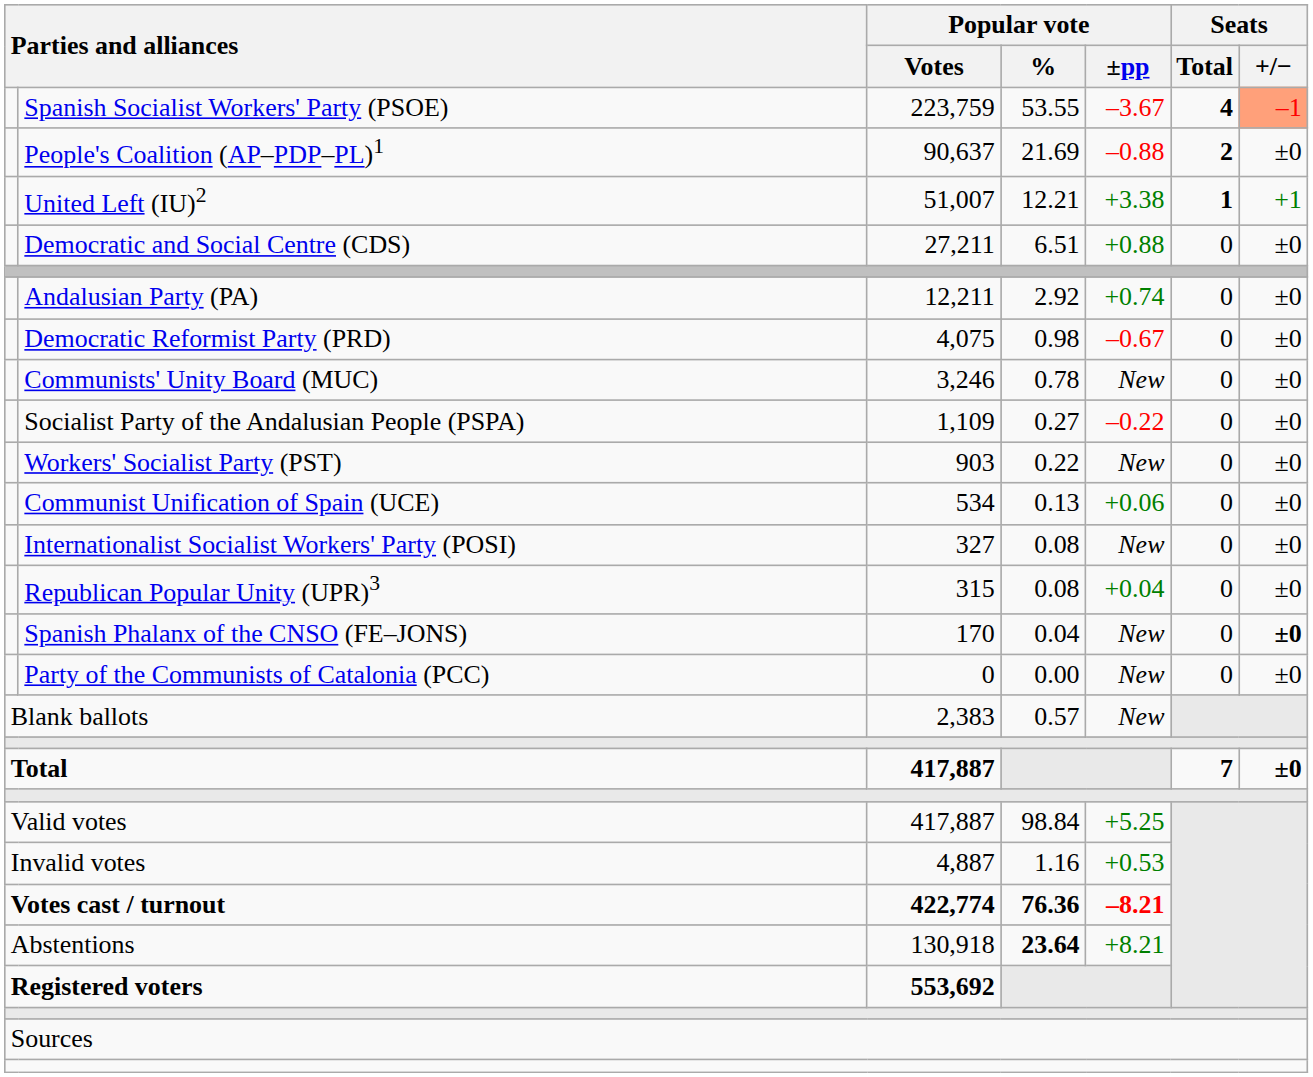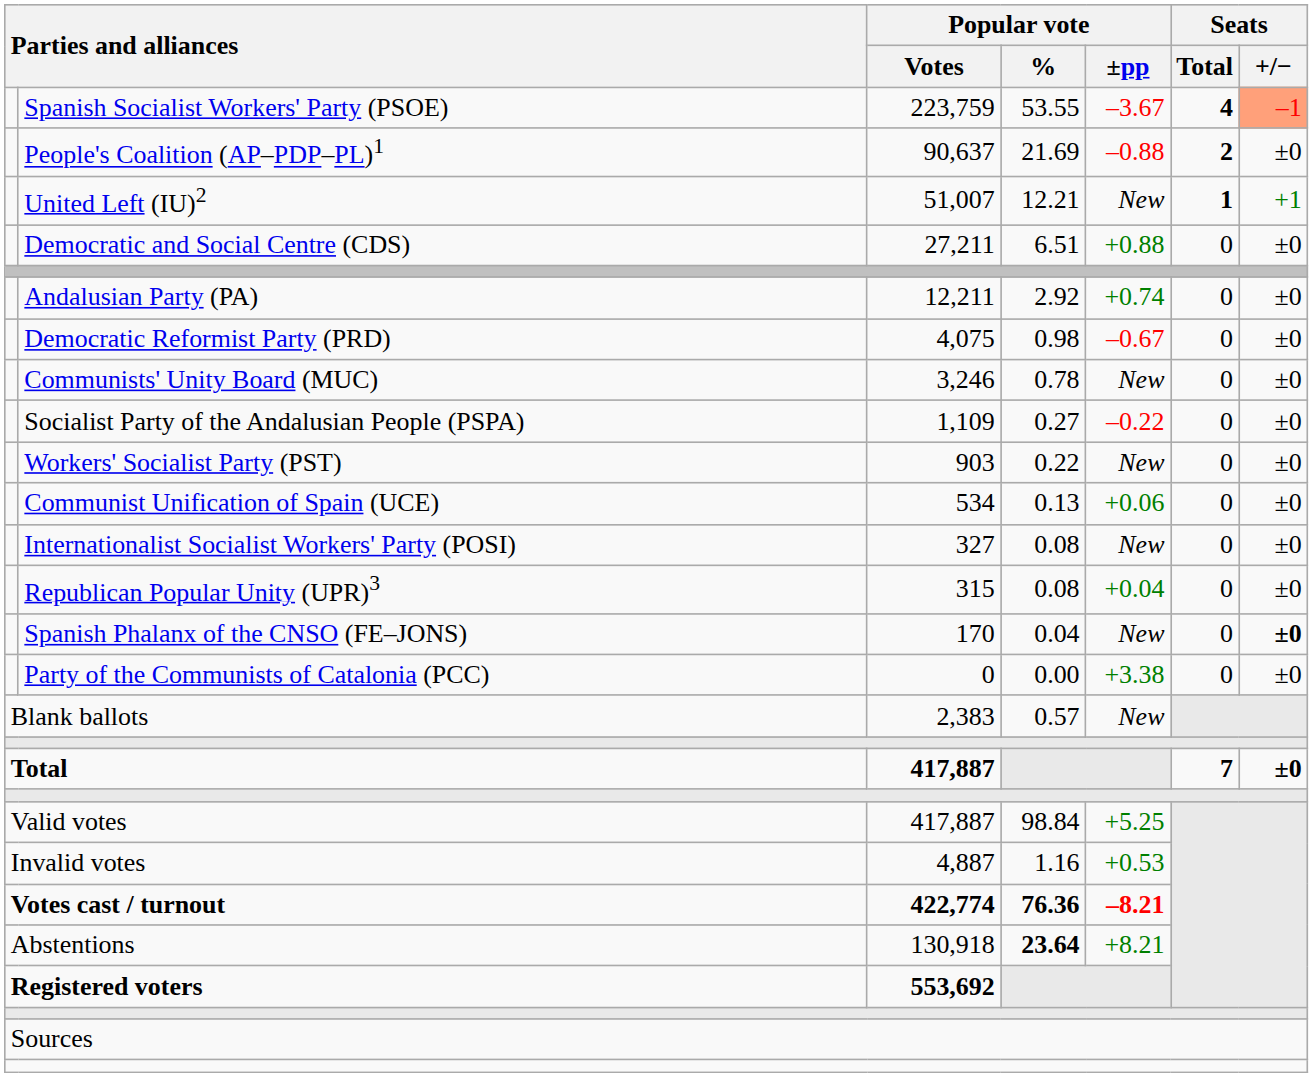United Left (IU)2 | Popular vote / ±pp: +3.38 -> New
Party of the Communists of Catalonia (PCC) | Popular vote / ±pp: New -> +3.38
